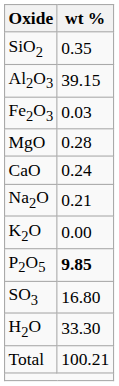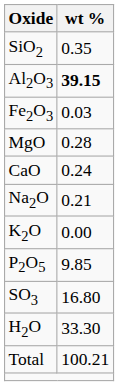Al2O3 | wt %: normal -> bold
P2O5 | wt %: bold -> normal
